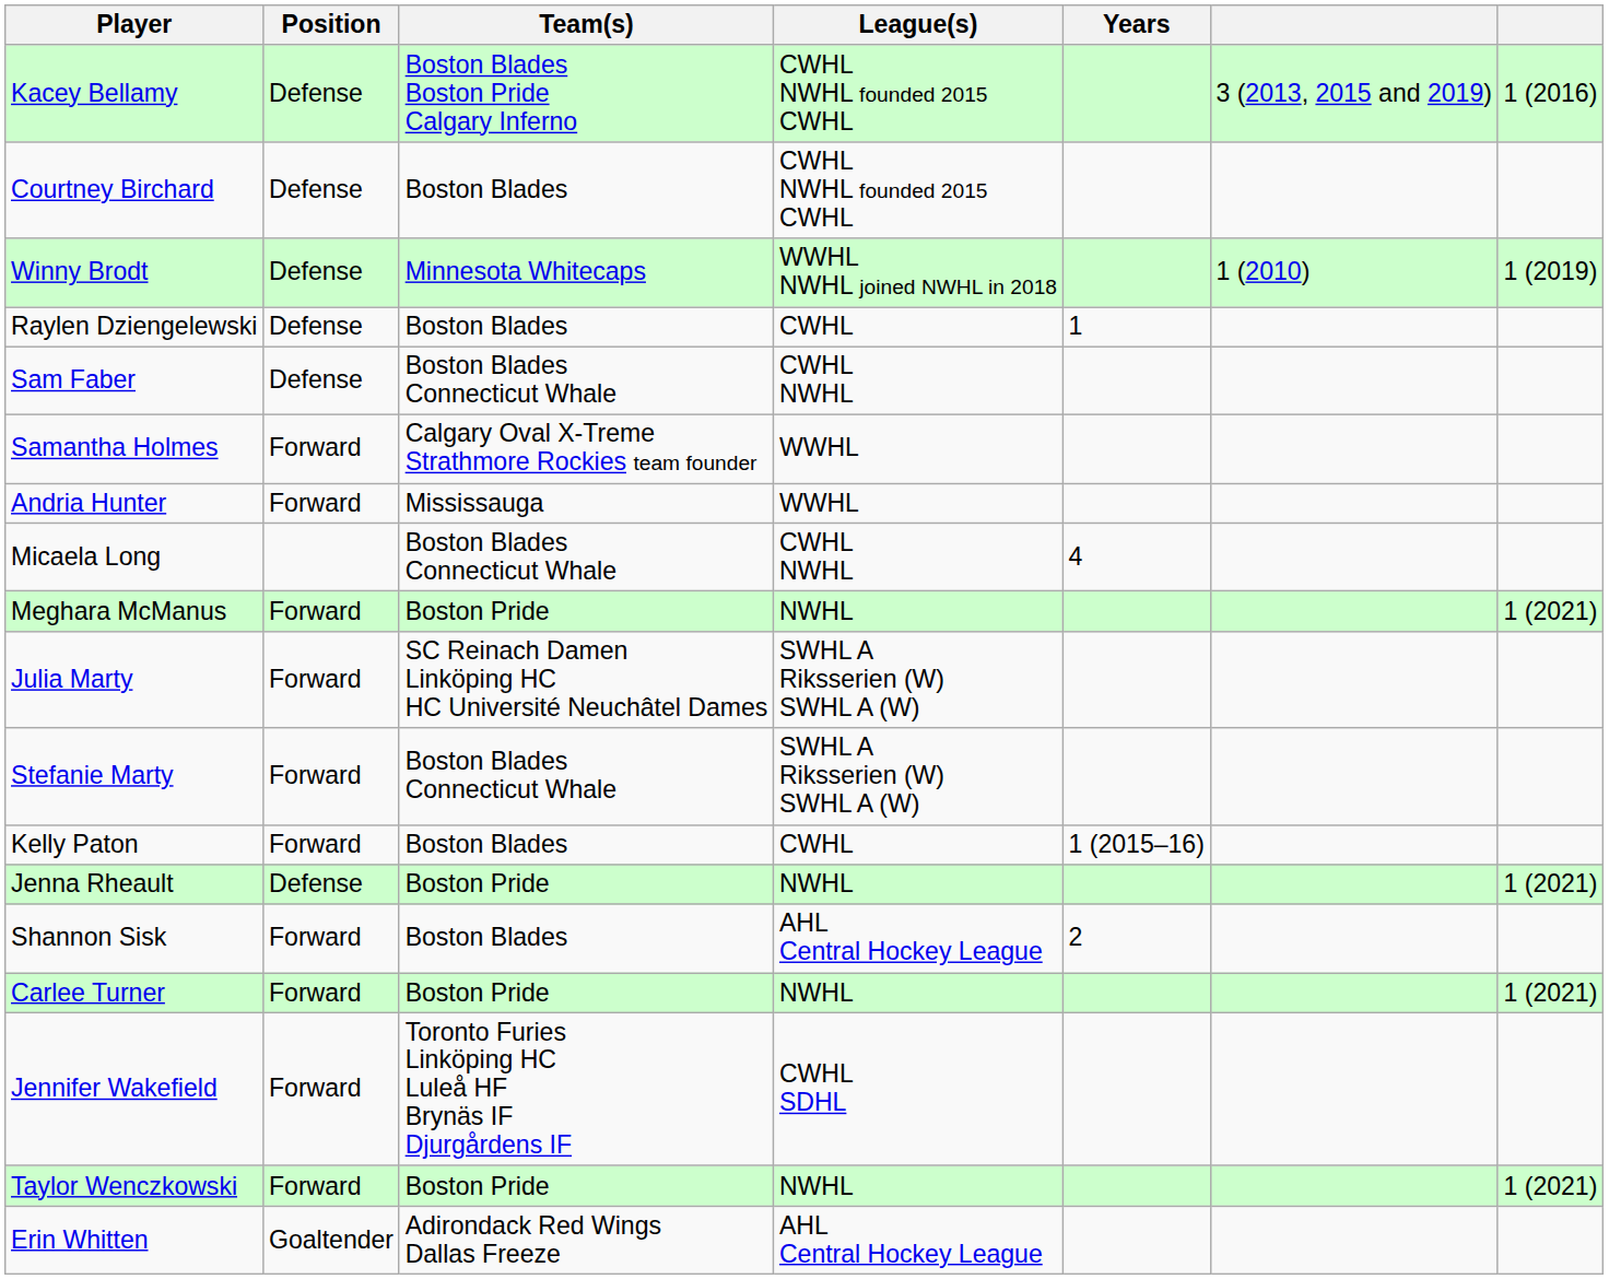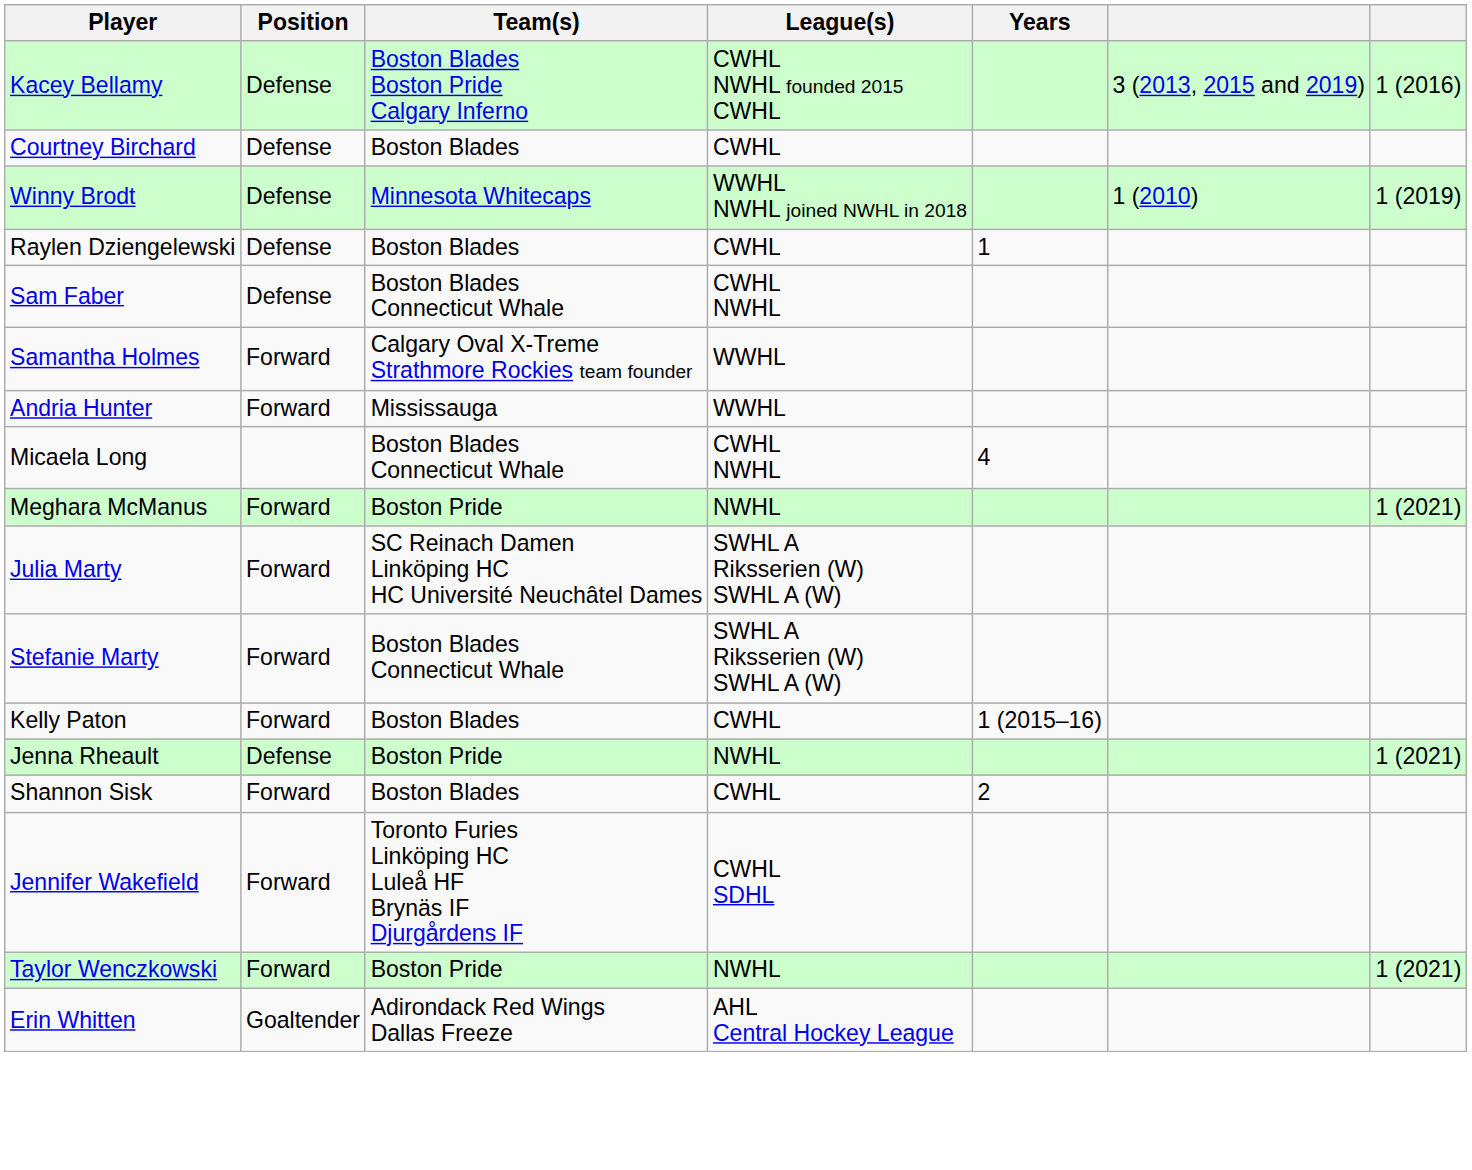Courtney Birchard | League(s): CWHL NWHL founded 2015 CWHL -> CWHL
Shannon Sisk | League(s): AHL Central Hockey League -> CWHL
- row: Carlee Turner | Forward | Boston Pride | NWHL | 1 (2021)
